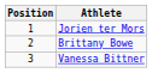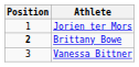Brittany Bowe | Position: normal -> bold
